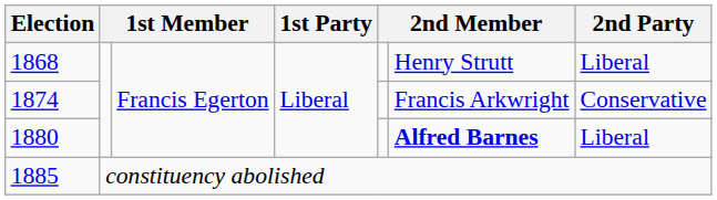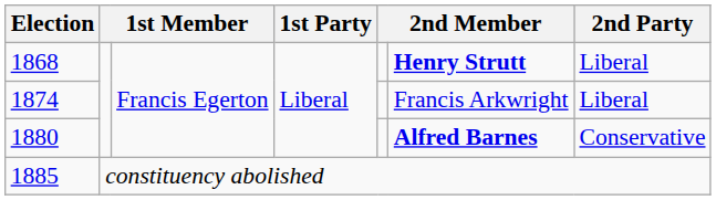1868 | column 6: normal -> bold
1874 | 2nd Party: Conservative -> Liberal
1880 | 2nd Party: Liberal -> Conservative
